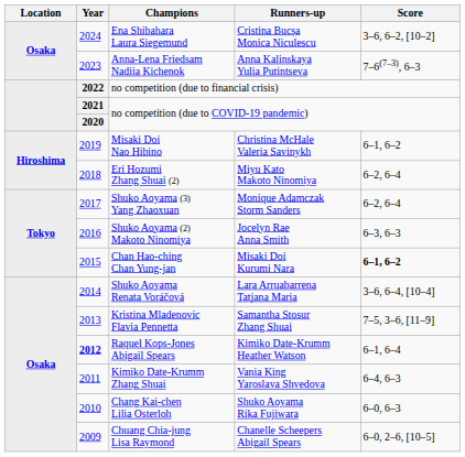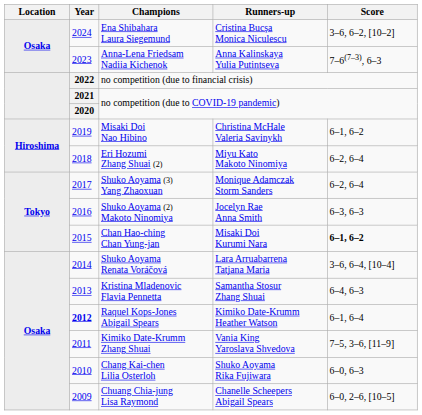Kristina Mladenovic Flavia Pennetta | Score: 7–5, 3–6, [11–9] -> 6–4, 6–3
Kimiko Date-Krumm Zhang Shuai | Score: 6–4, 6–3 -> 7–5, 3–6, [11–9]
